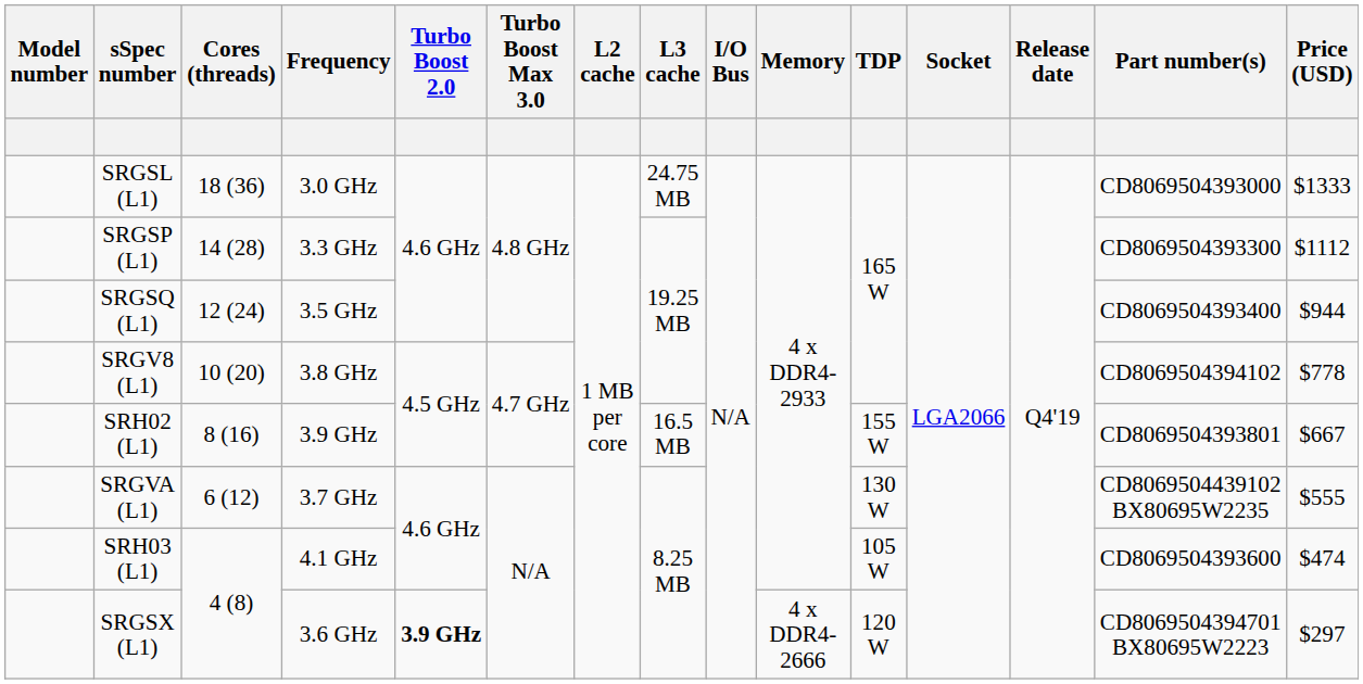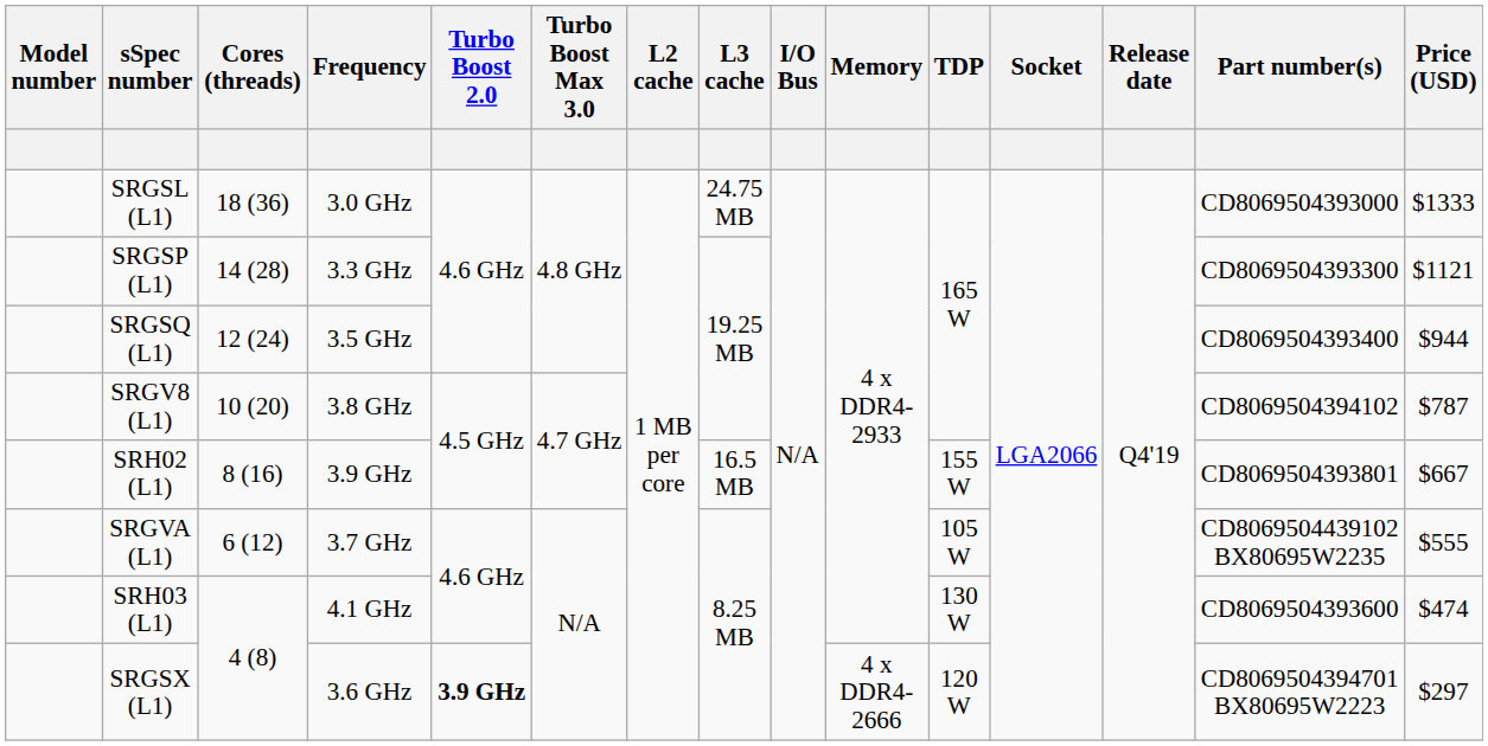SRGSP (L1) | Price (USD): $1112 -> $1121
SRGV8 (L1) | Price (USD): $778 -> $787
SRGVA (L1) | TDP: 130 W -> 105 W
SRH03 (L1) | TDP: 105 W -> 130 W
